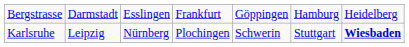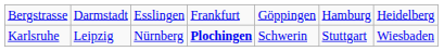Karlsruhe | column 4: normal -> bold
Karlsruhe | column 7: bold -> normal
